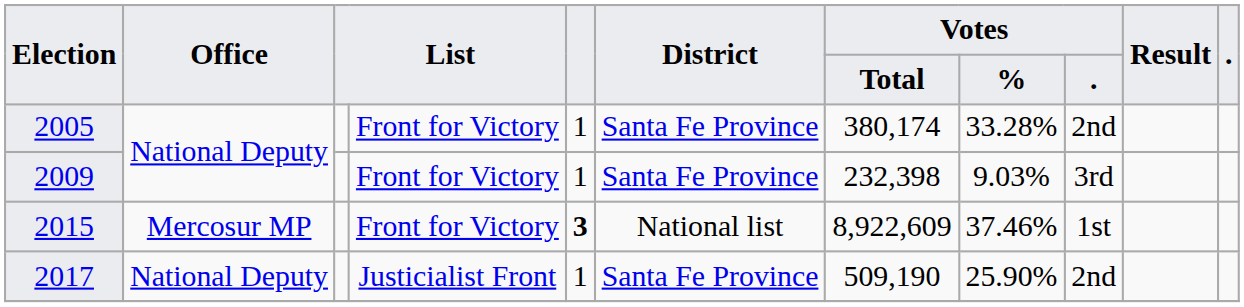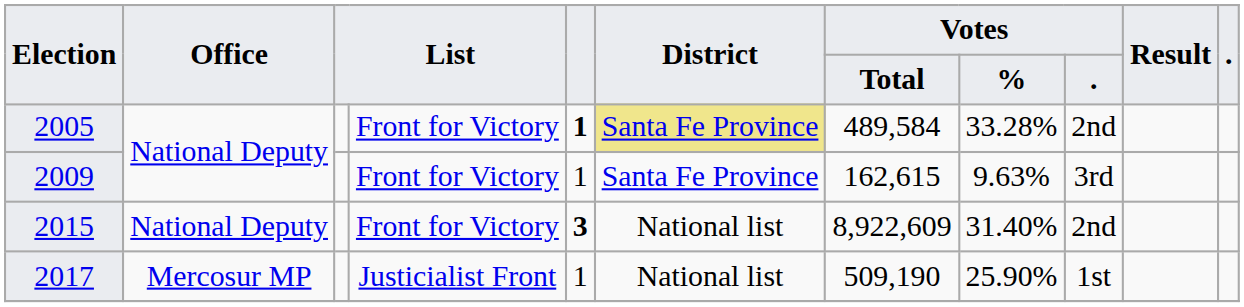2005 | column 5: normal -> bold
2005 | District: no background -> khaki background
2005 | Votes / Total: 380,174 -> 489,584
2009 | Votes / Total: 232,398 -> 162,615
2009 | Votes / %: 9.03% -> 9.63%
2015 | Office: Mercosur MP -> National Deputy
2015 | Votes / %: 37.46% -> 31.40%
2015 | Votes / .: 1st -> 2nd
2017 | Office: National Deputy -> Mercosur MP
2017 | District: Santa Fe Province -> National list
2017 | Votes / .: 2nd -> 1st
